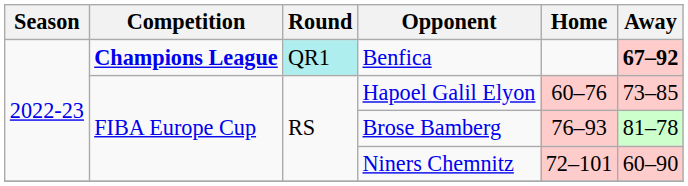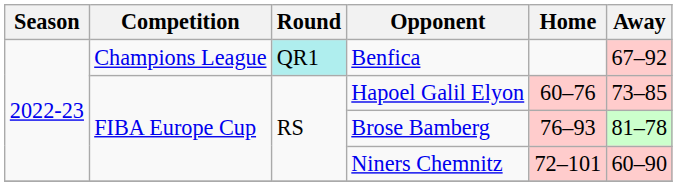Benfica | Competition: bold -> normal
Benfica | Away: bold -> normal
